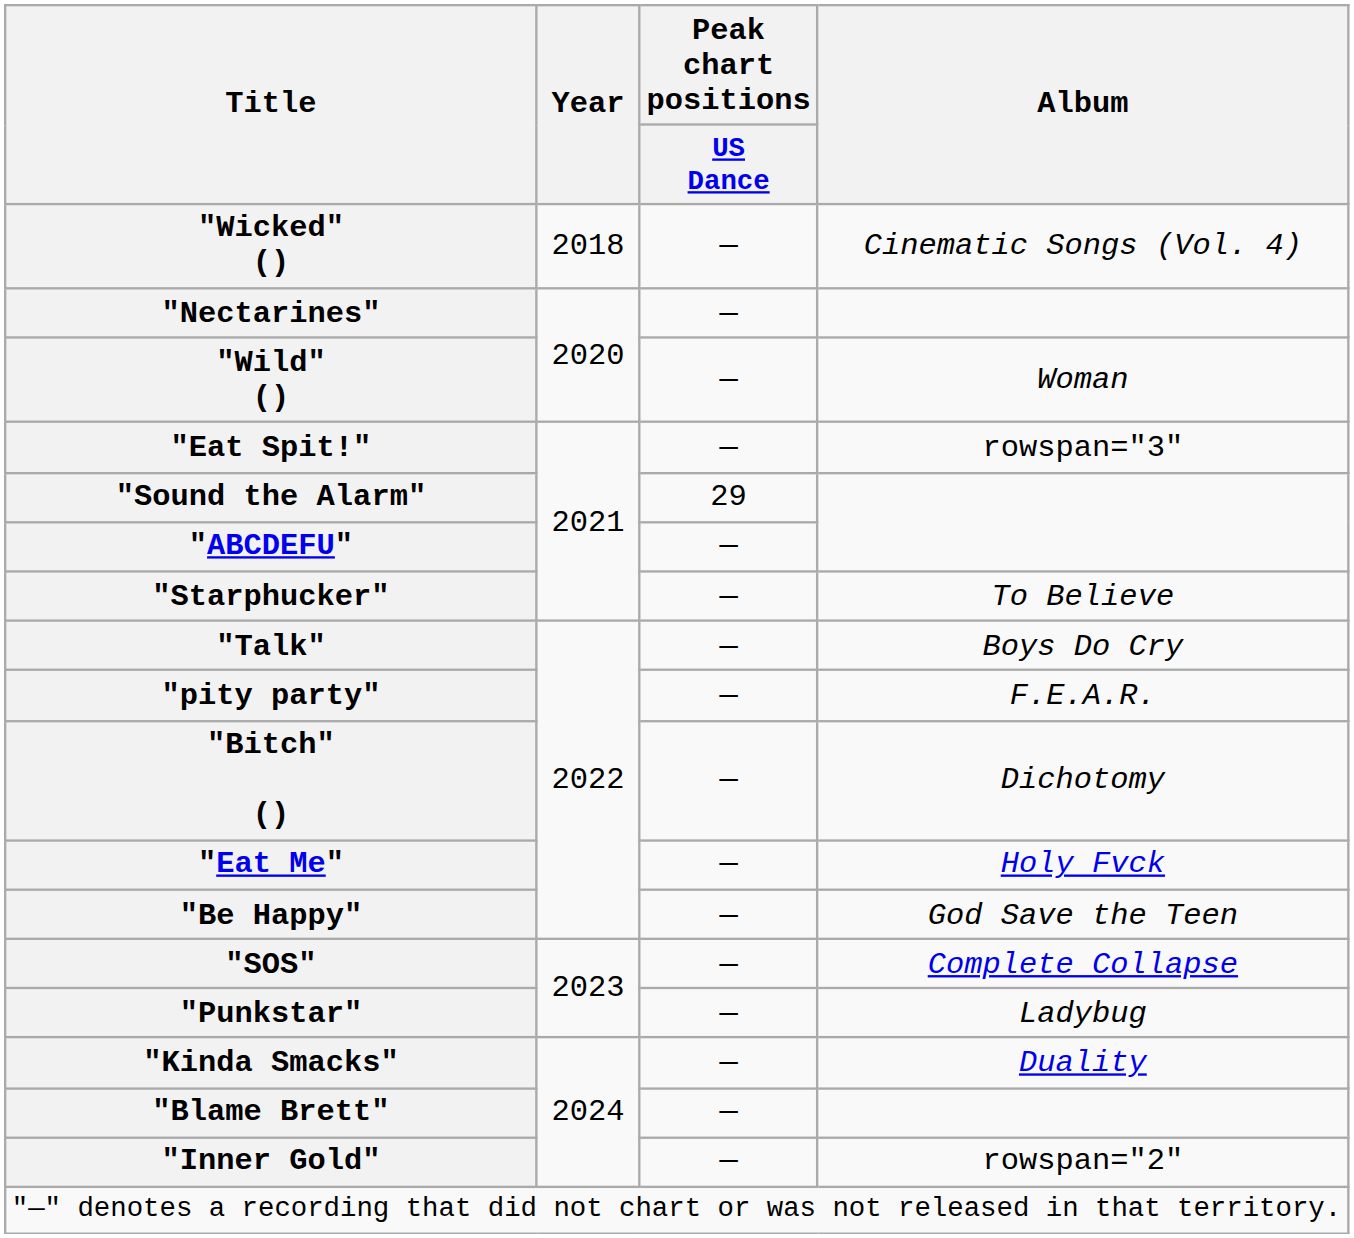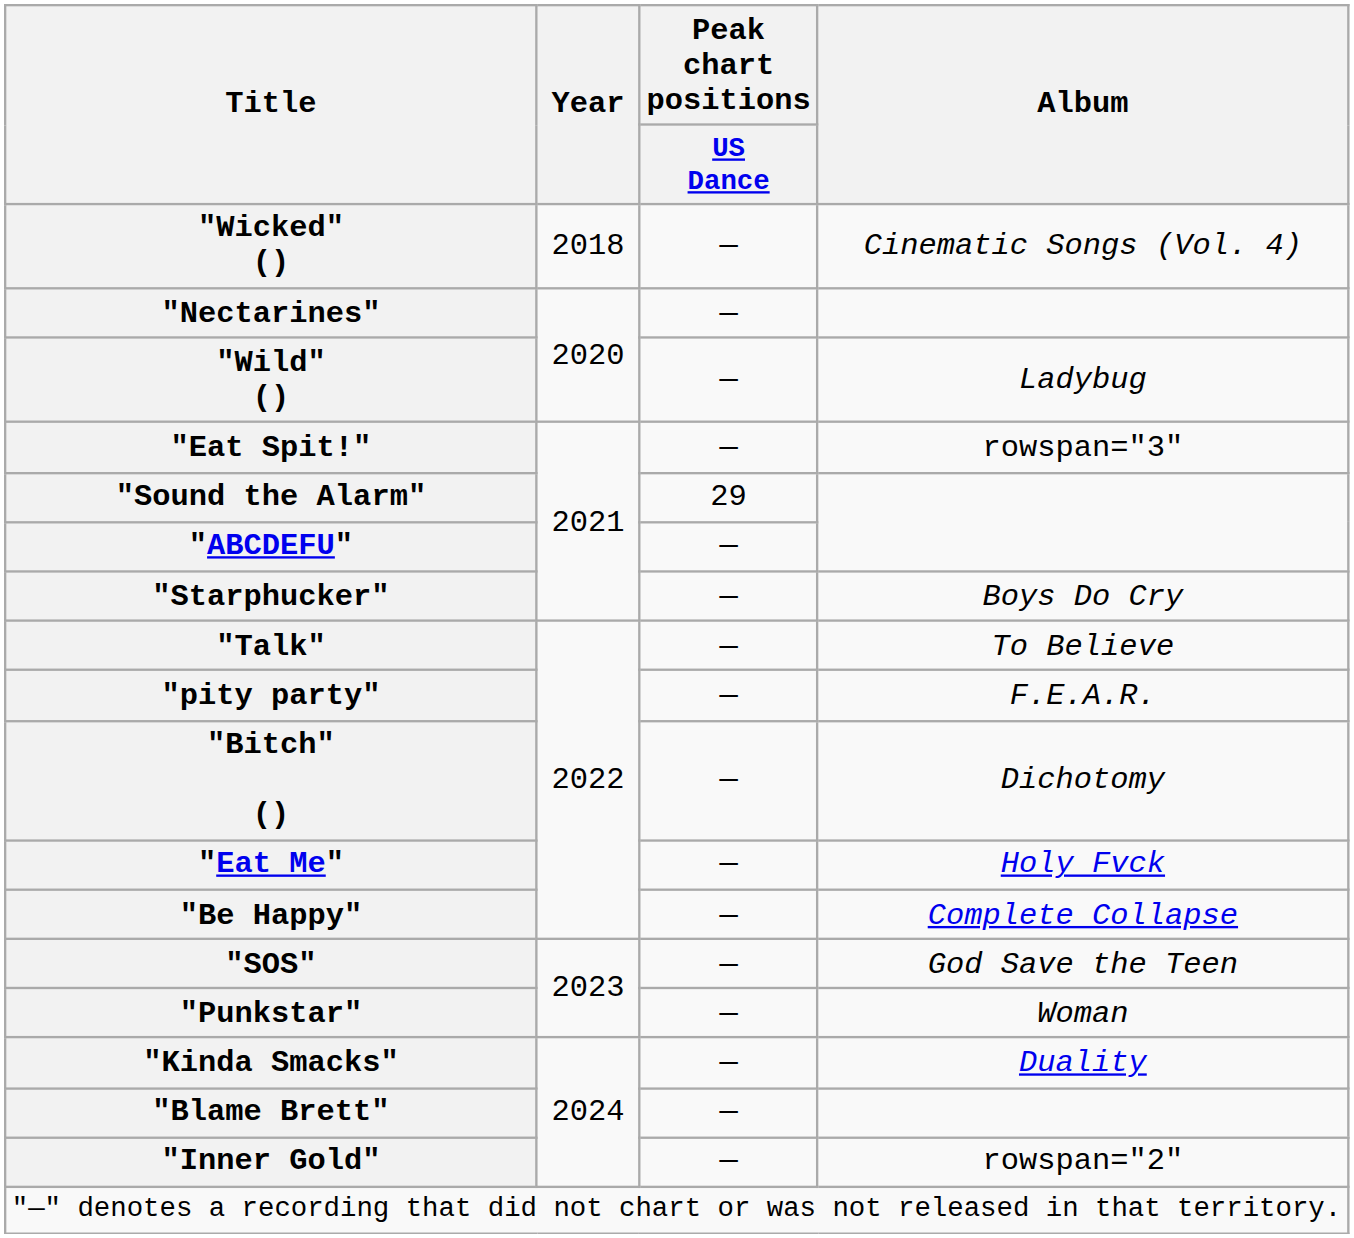"Wild" () | Album: Woman -> Ladybug
"Starphucker" | Album: To Believe -> Boys Do Cry
"Talk" | Album: Boys Do Cry -> To Believe
"Be Happy" | Album: God Save the Teen -> Complete Collapse
"SOS" | Album: Complete Collapse -> God Save the Teen
"Punkstar" | Album: Ladybug -> Woman
